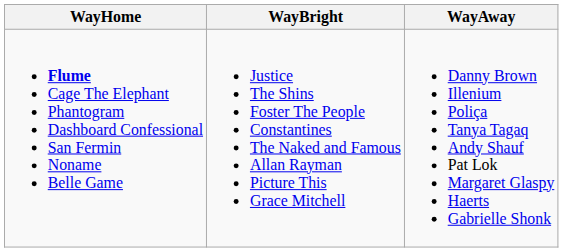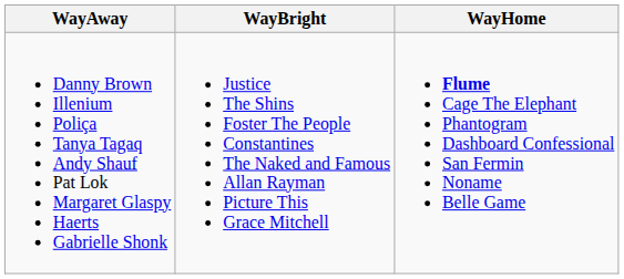columns swapped: WayHome <-> WayAway
